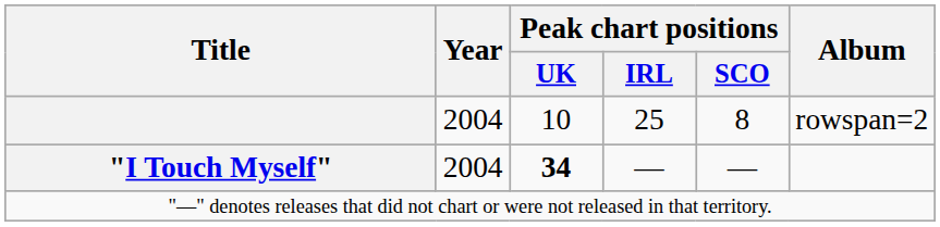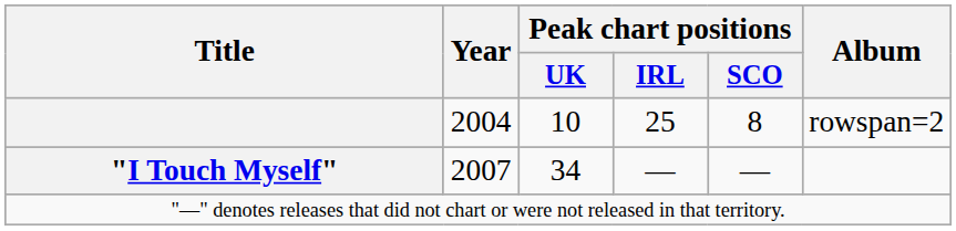"I Touch Myself" | Year: 2004 -> 2007
"I Touch Myself" | Peak chart positions / UK: bold -> normal
